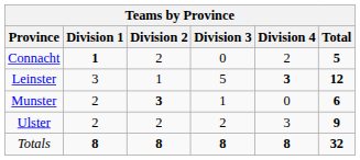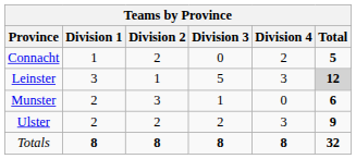Connacht | Division 1: bold -> normal
Leinster | Division 4: bold -> normal
Leinster | Total: no background -> lightgrey background
Munster | Division 2: bold -> normal
